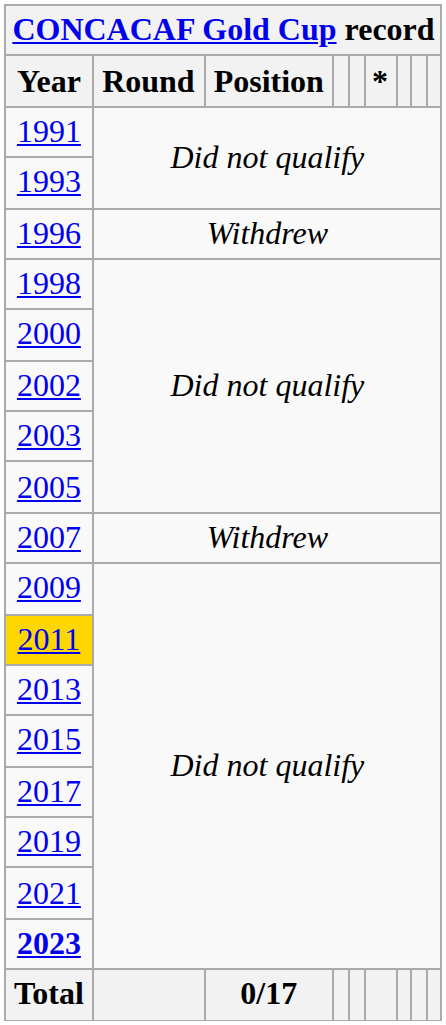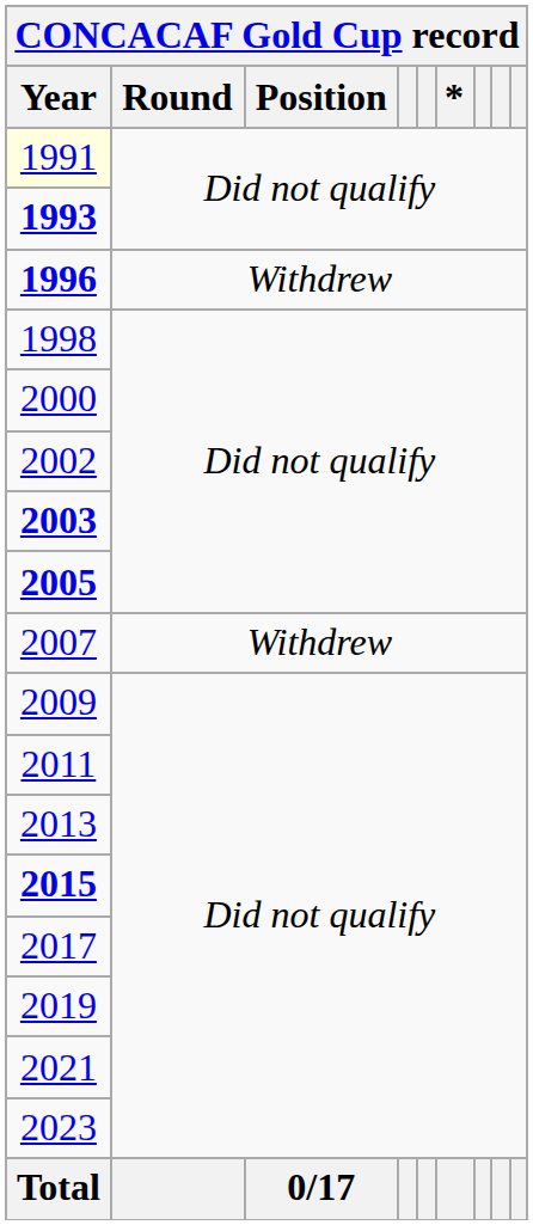1991 | Year: no background -> lightyellow background
1993 | Year: normal -> bold
1996 | Year: normal -> bold
2003 | Year: normal -> bold
2005 | Year: normal -> bold
2011 | Year: gold background -> no background
2015 | Year: normal -> bold
2023 | Year: bold -> normal
